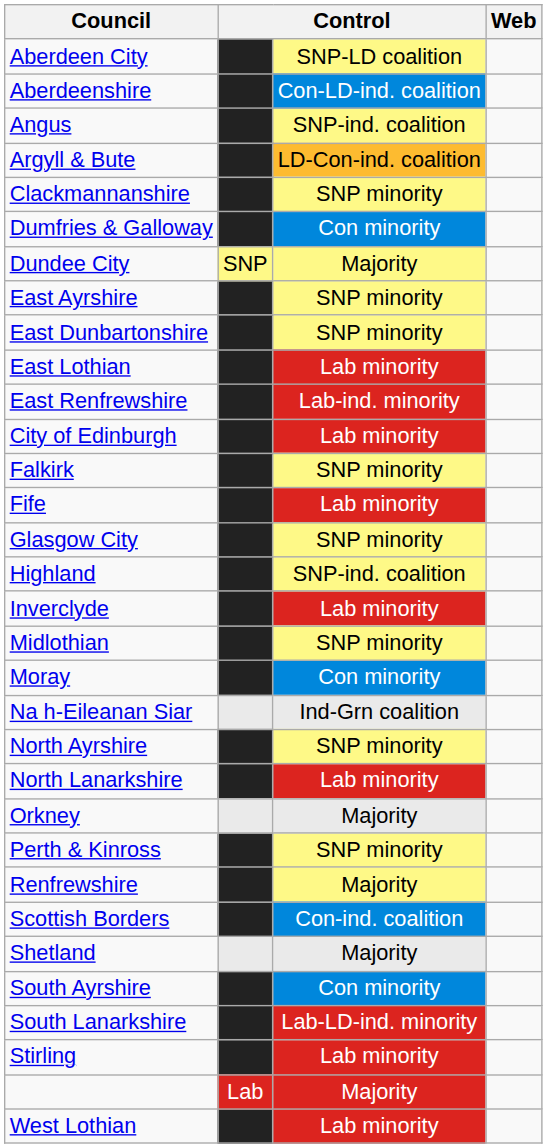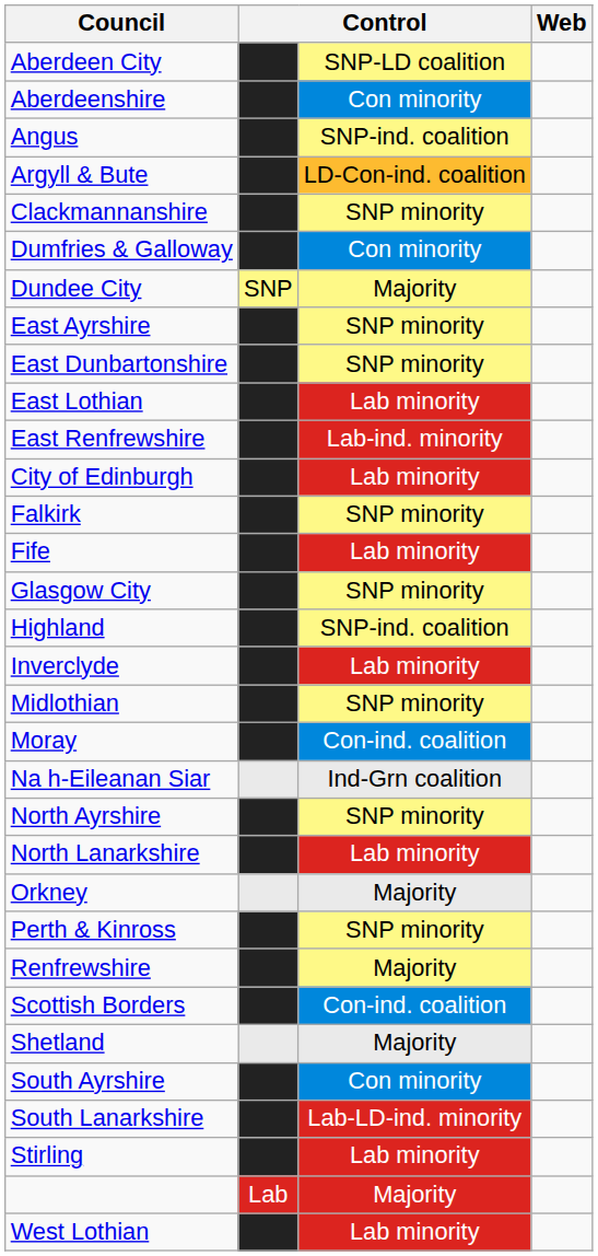Aberdeenshire | column 3: Con-LD-ind. coalition -> Con minority
Moray | column 3: Con minority -> Con-ind. coalition
